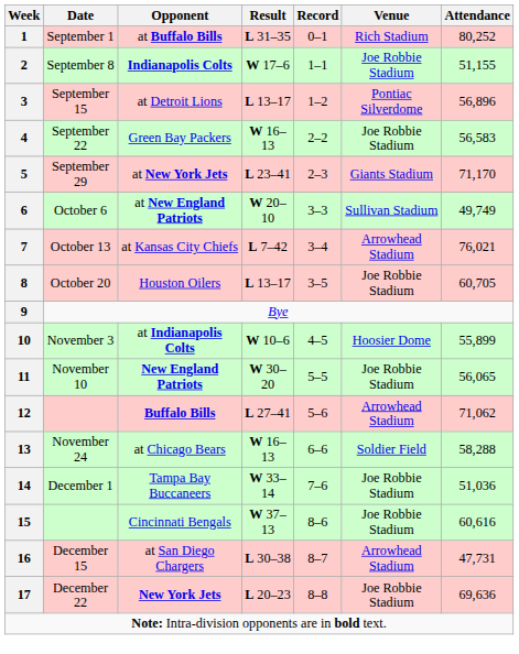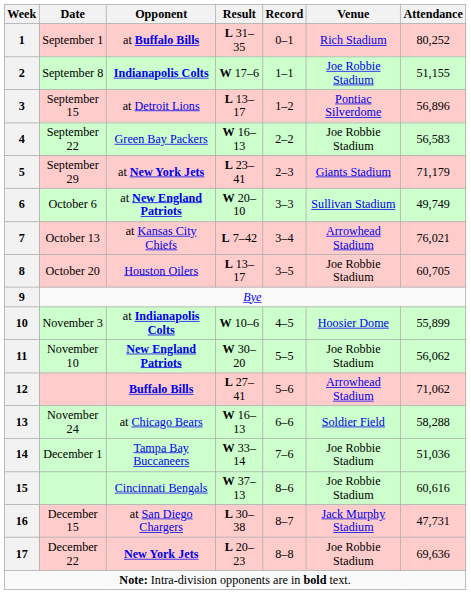5 | Attendance: 71,170 -> 71,179
11 | Attendance: 56,065 -> 56,062
16 | Venue: Arrowhead Stadium -> Jack Murphy Stadium
